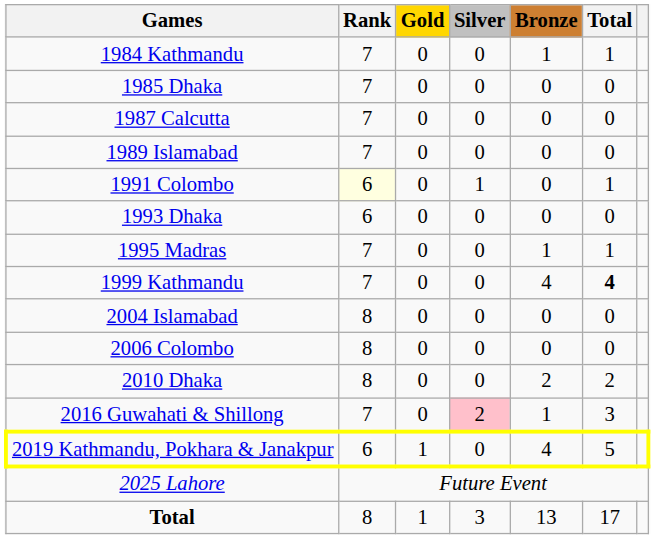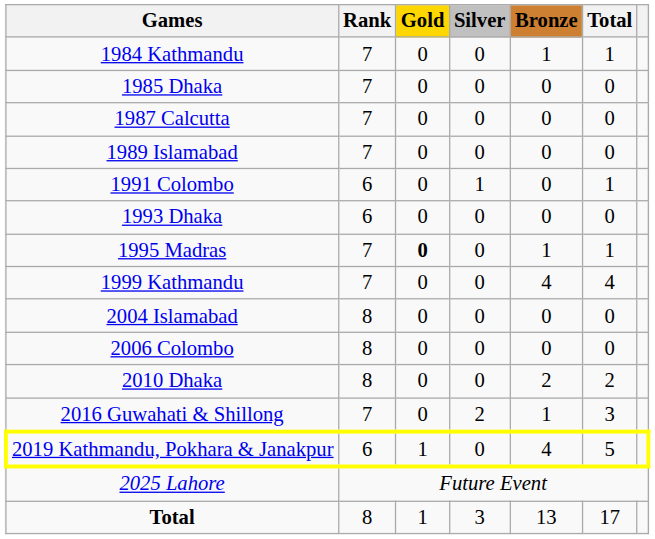1991 Colombo | Rank: lightyellow background -> no background
1995 Madras | Gold: normal -> bold
1999 Kathmandu | Total: bold -> normal
2016 Guwahati & Shillong | Silver: pink background -> no background
